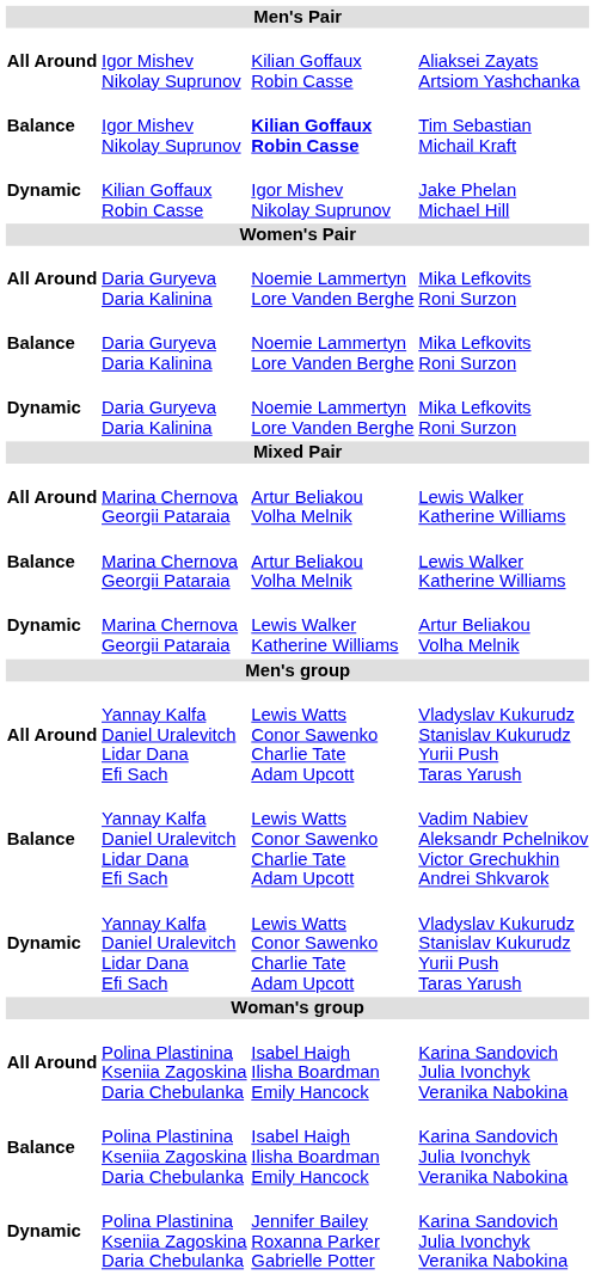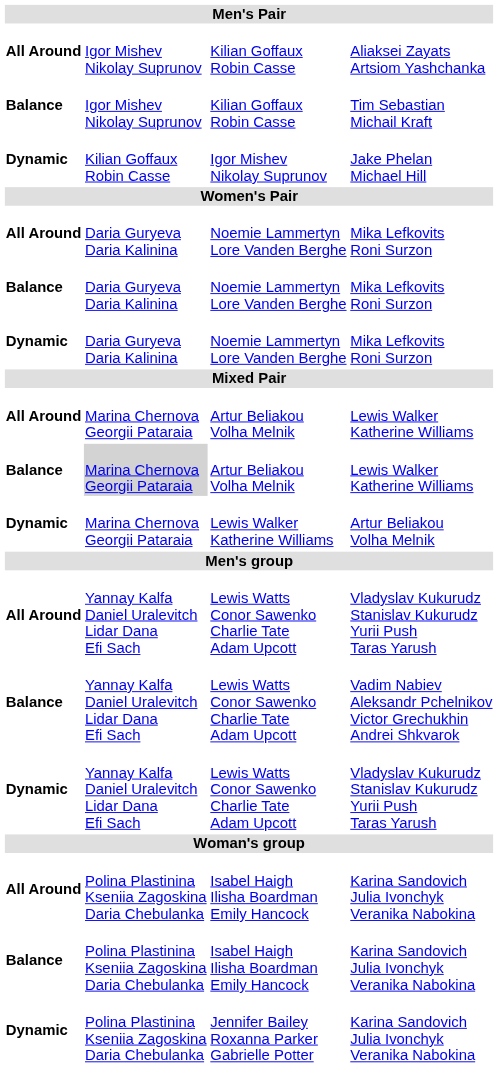Tim Sebastian Michail Kraft | column 3: bold -> normal
Balance / Lewis Walker Katherine Williams | column 2: no background -> lightgrey background
